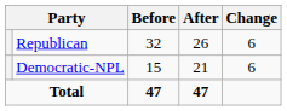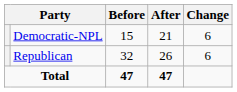rows swapped: Republican <-> Democratic-NPL
